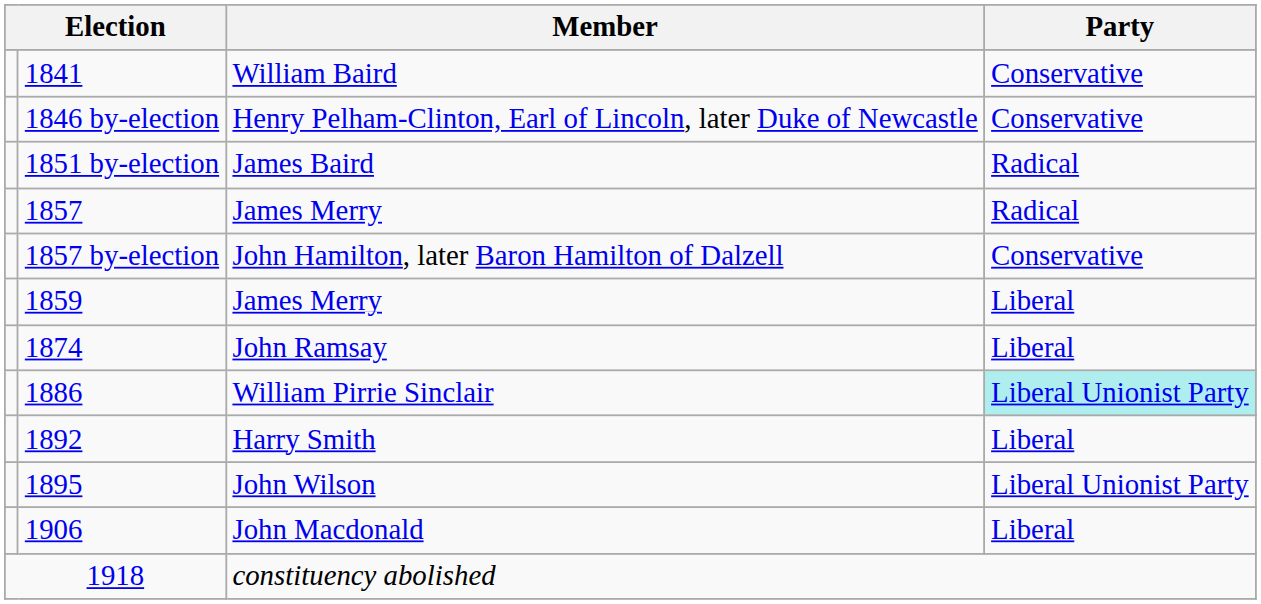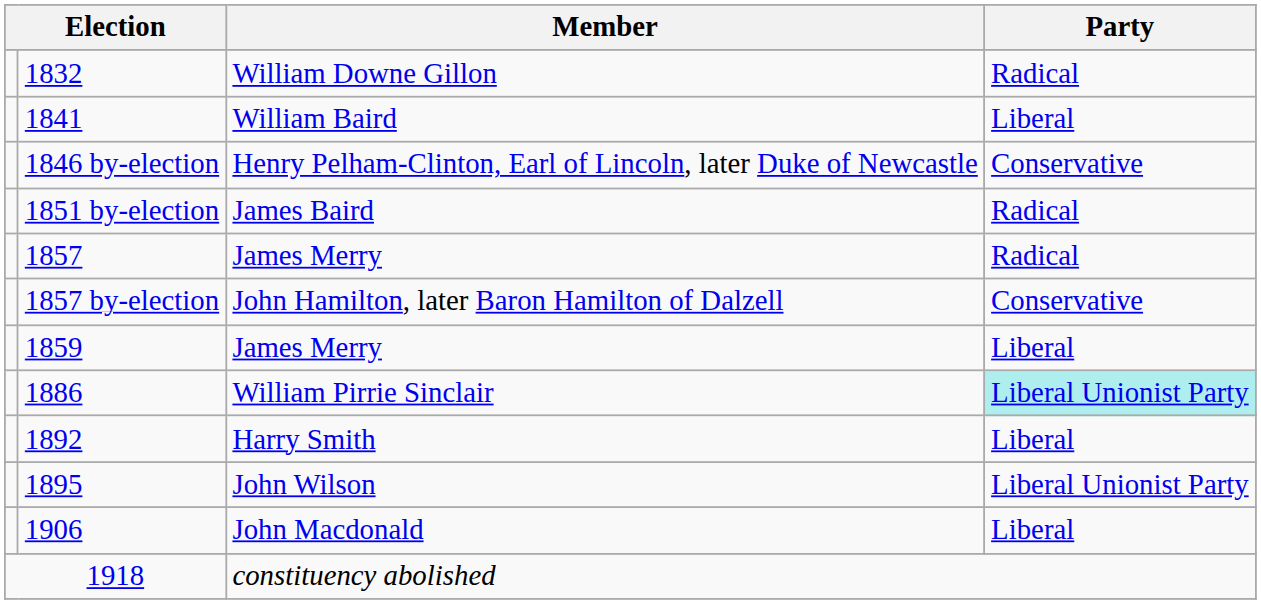+ row: 1832 | William Downe Gillon | Radical
William Baird | Party: Conservative -> Liberal
- row: 1874 | John Ramsay | Liberal
